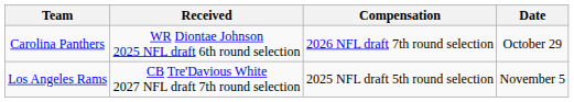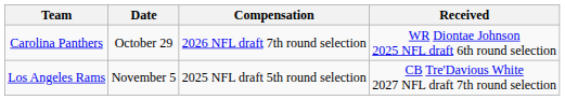columns swapped: Received <-> Date
